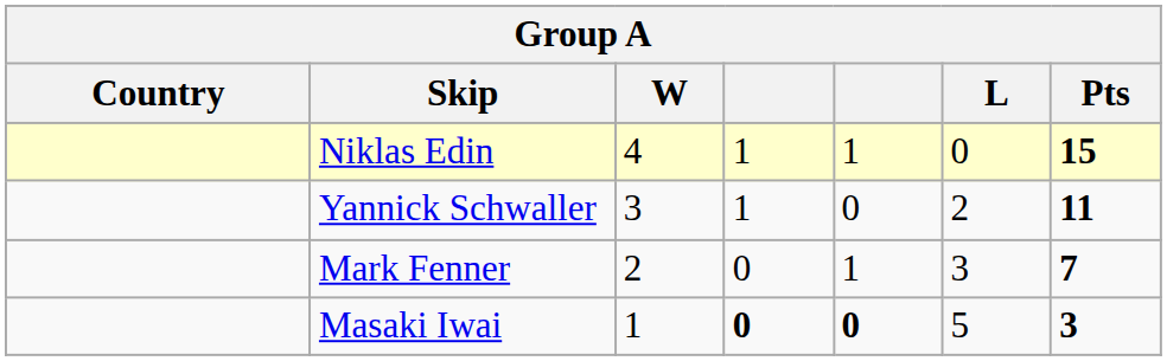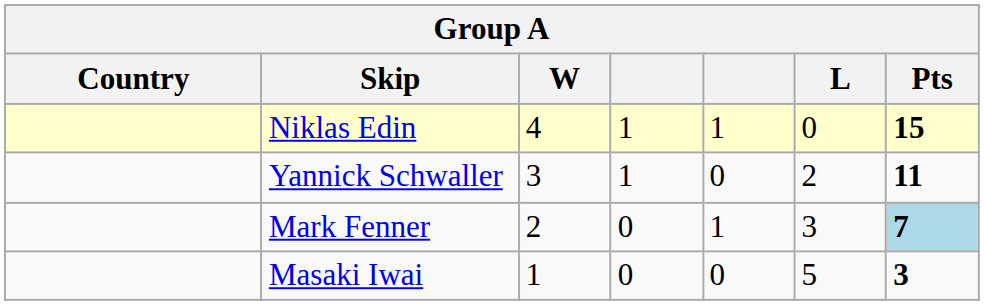Mark Fenner | Pts: no background -> lightblue background
Masaki Iwai | column 4: bold -> normal
Masaki Iwai | column 5: bold -> normal
